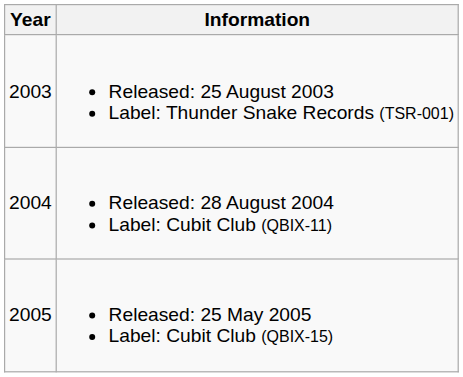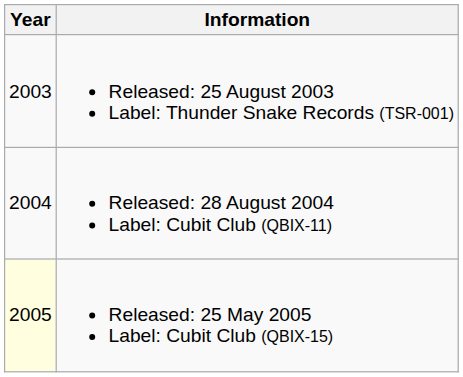Released: 25 May 2005 Label: Cubit Club (QBIX-15) | Year: no background -> lightyellow background
